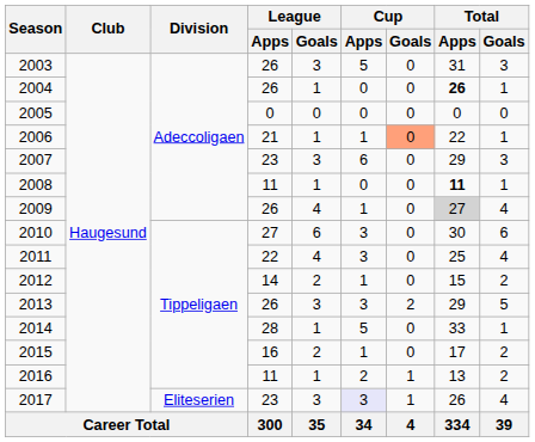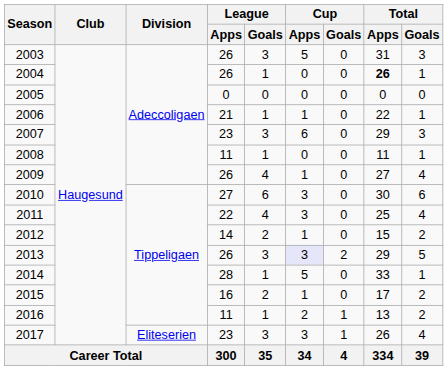2006 | Cup / Goals: lightsalmon background -> no background
2008 | Total / Apps: bold -> normal
2009 | Total / Apps: lightgrey background -> no background
2013 | Cup / Apps: no background -> lavender background
2017 | Cup / Apps: lavender background -> no background
